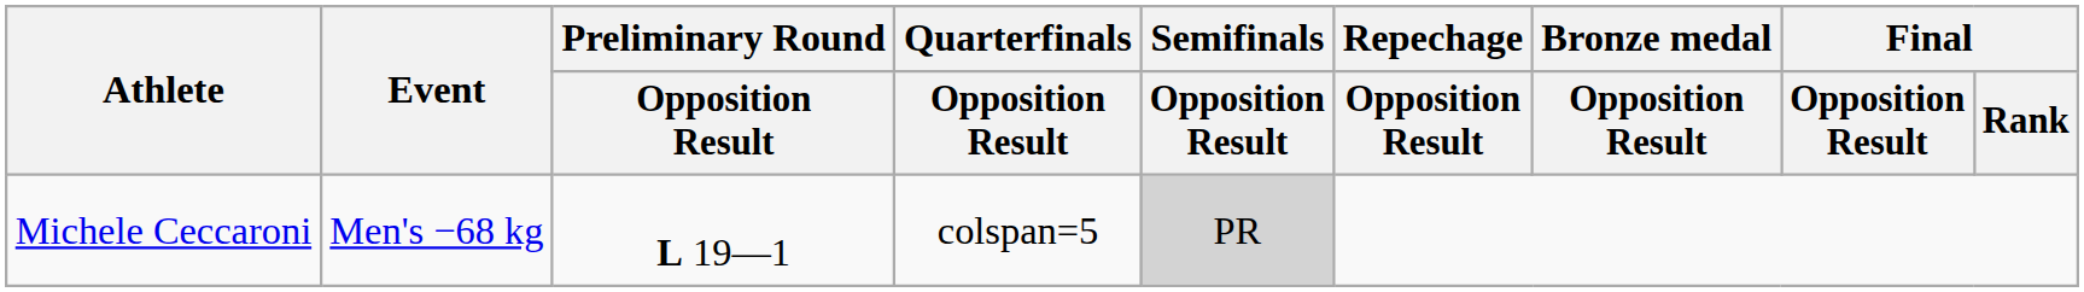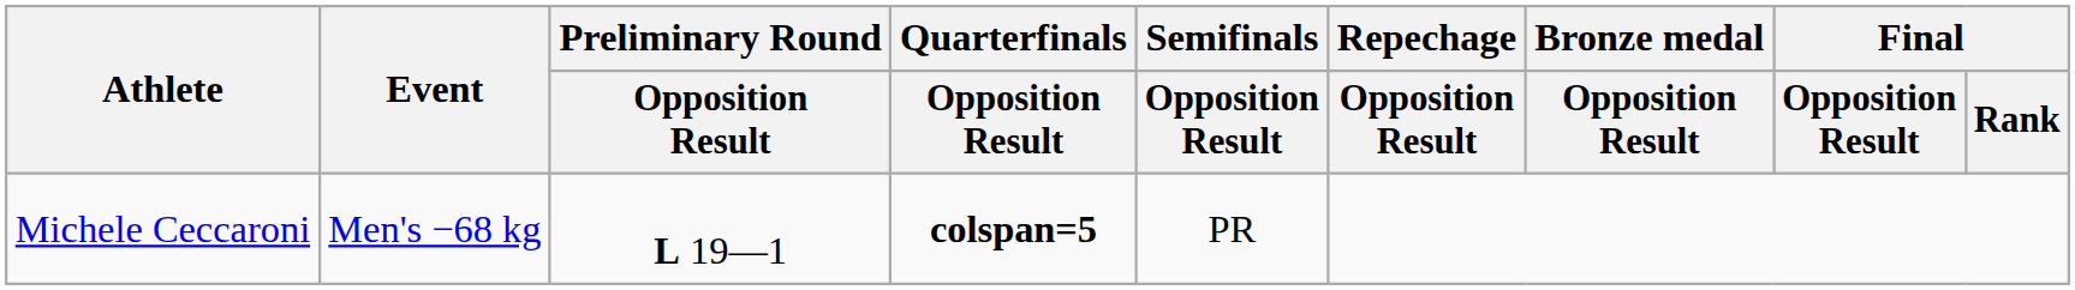Michele Ceccaroni | Quarterfinals / Opposition Result: normal -> bold
Michele Ceccaroni | Semifinals / Opposition Result: lightgrey background -> no background
